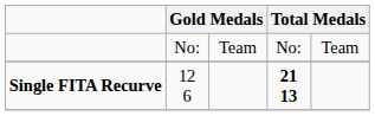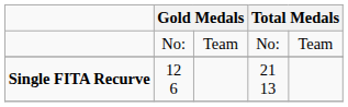Single FITA Recurve | column 4: bold -> normal
